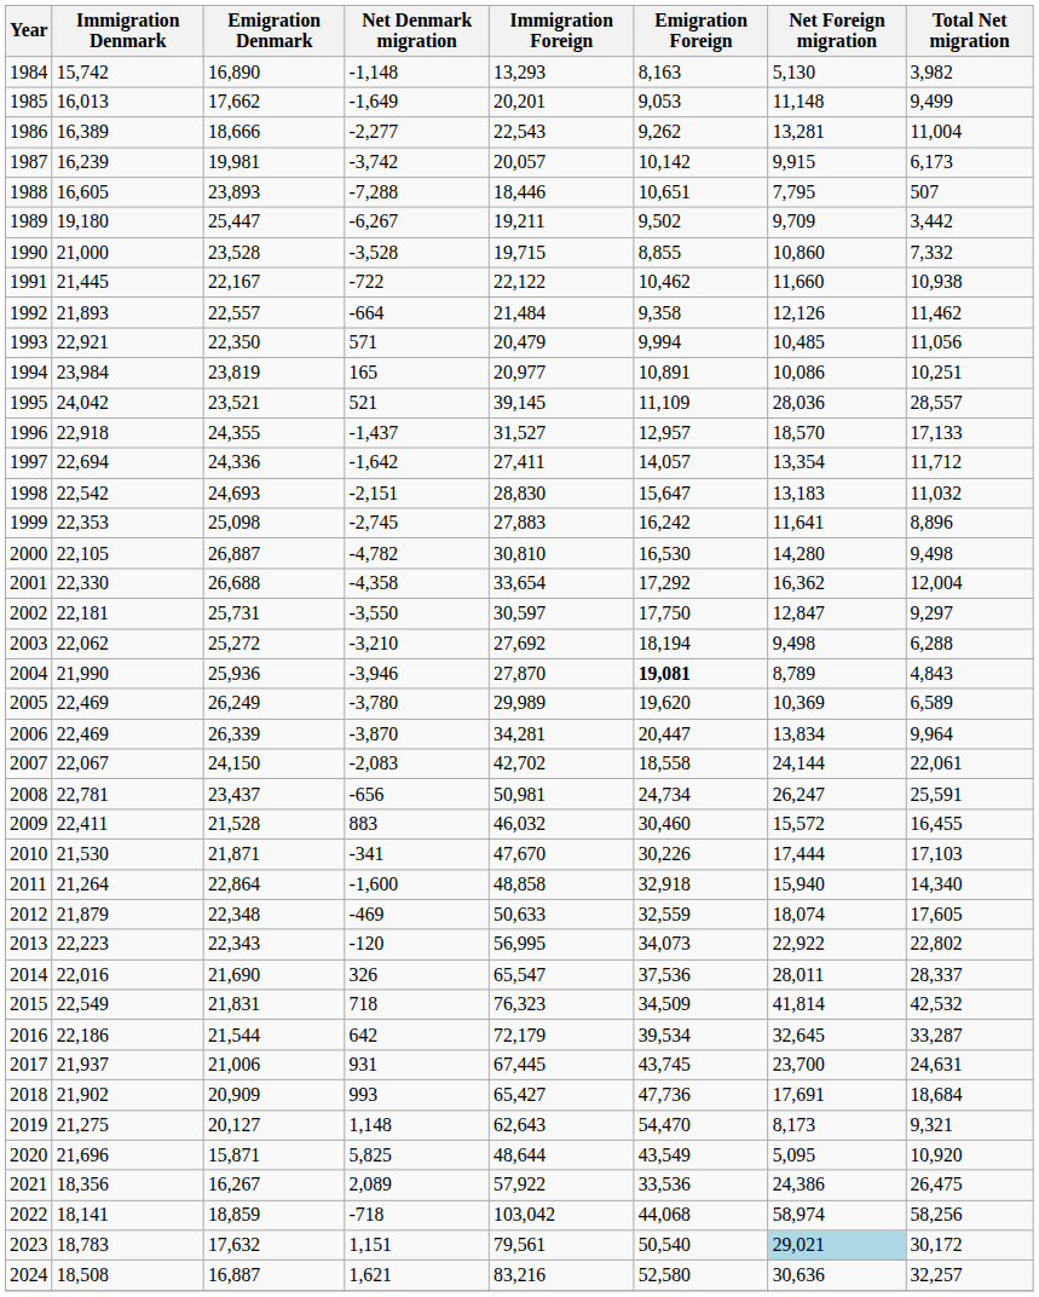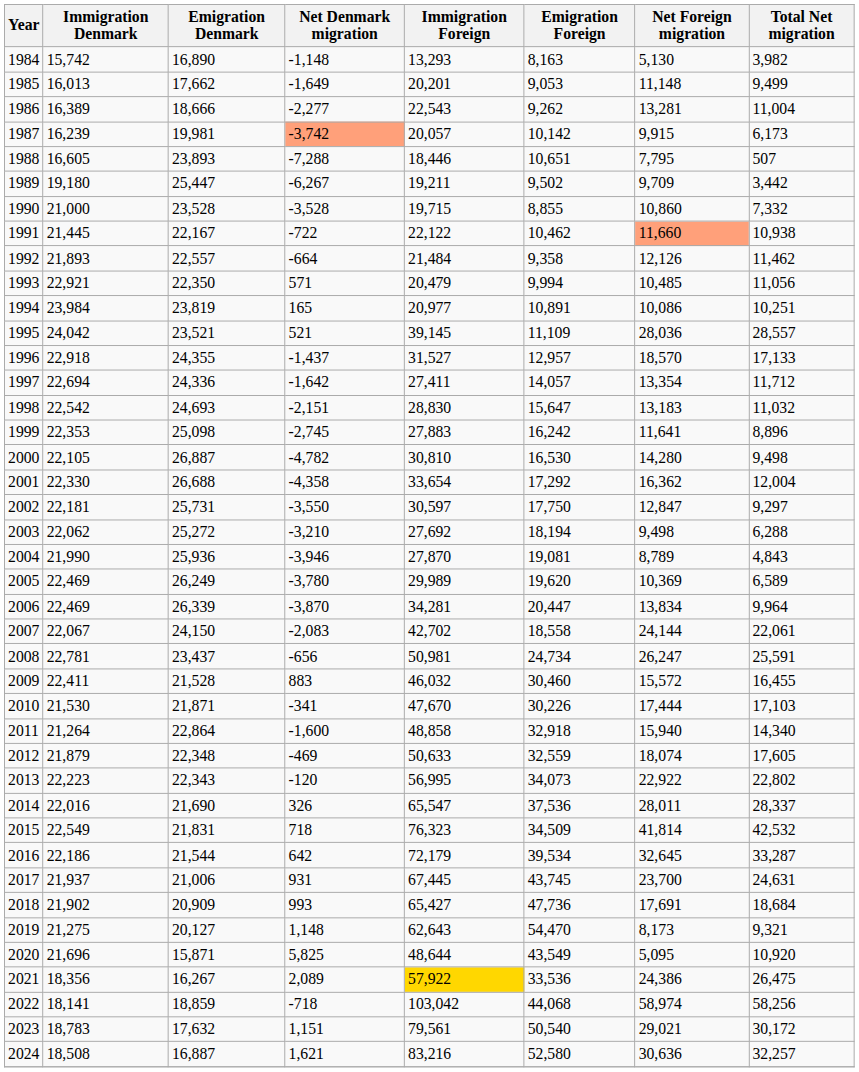1987 | Net Denmark migration: no background -> lightsalmon background
1991 | Net Foreign migration: no background -> lightsalmon background
2004 | Emigration Foreign: bold -> normal
2021 | Immigration Foreign: no background -> gold background
2023 | Net Foreign migration: lightblue background -> no background
